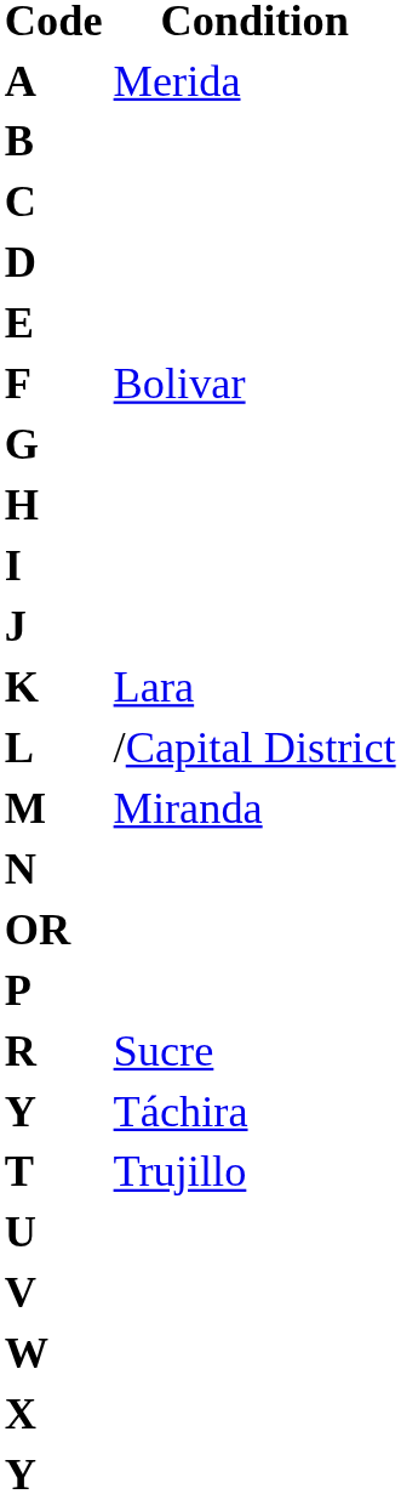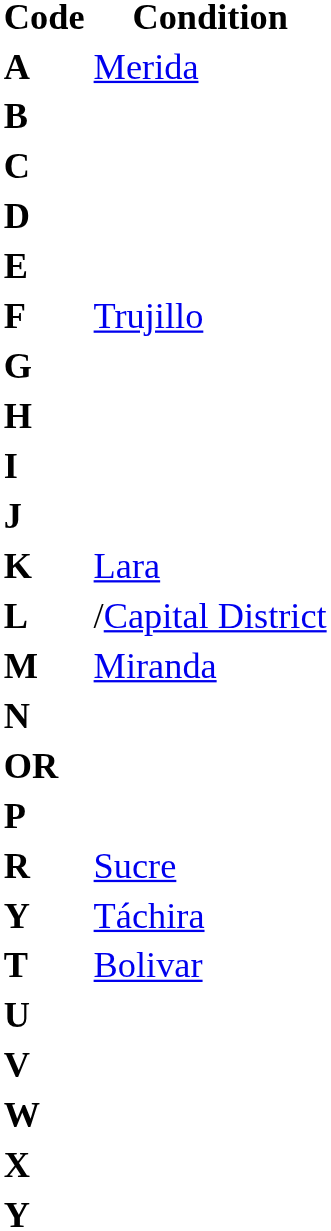row 7 | Condition: Bolivar -> Trujillo
row 20 | Condition: Trujillo -> Bolivar
